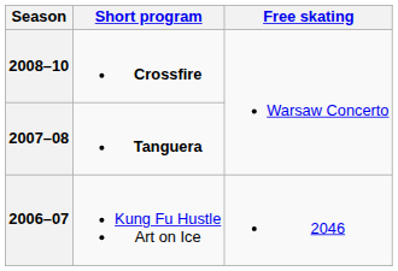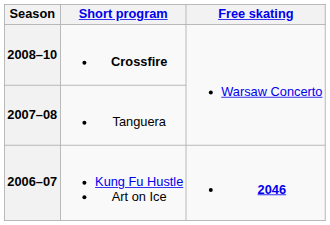2007–08 | Short program: bold -> normal
2006–07 | Free skating: normal -> bold
